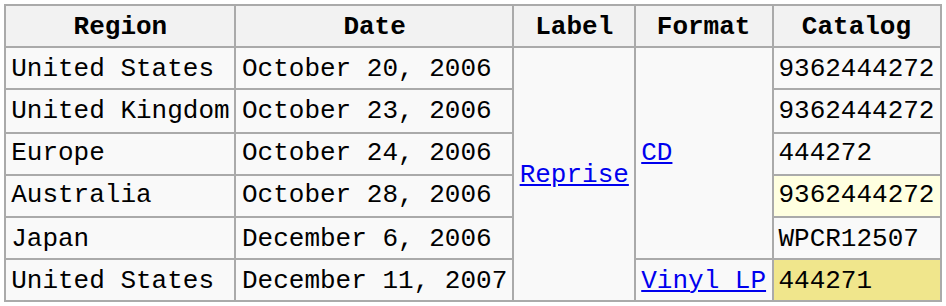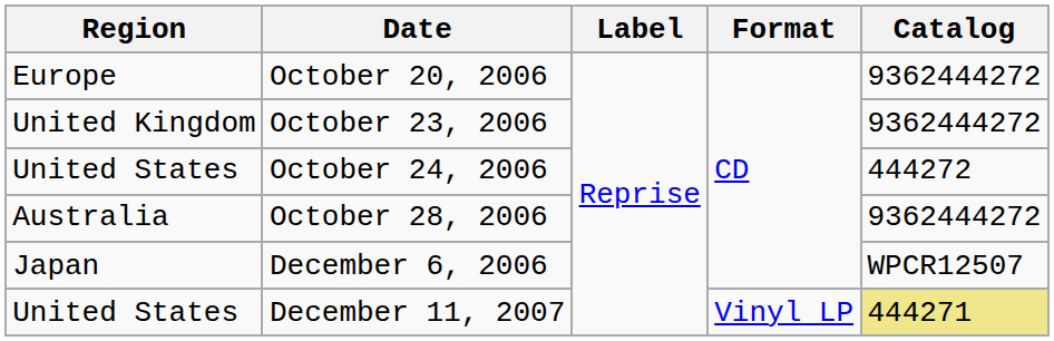October 20, 2006 | Region: United States -> Europe
October 24, 2006 | Region: Europe -> United States
October 28, 2006 | Catalog: lightyellow background -> no background
